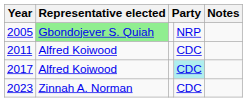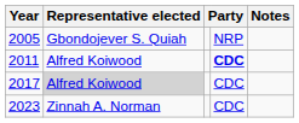2005 | Representative elected: lightgreen background -> no background
2011 | column 4: normal -> bold
2017 | Representative elected: no background -> lightgrey background
2017 | column 4: paleturquoise background -> no background
